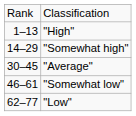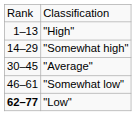"Low" | column 1: normal -> bold
